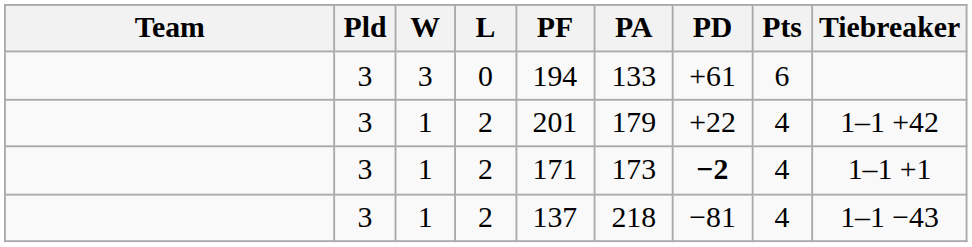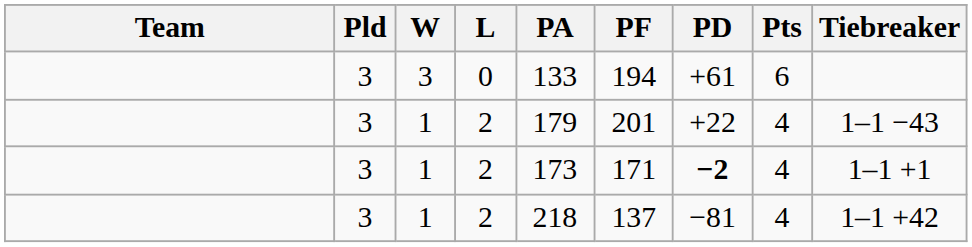columns swapped: PF <-> PA
row 3 | Tiebreaker: 1–1 +42 -> 1–1 −43
row 5 | Tiebreaker: 1–1 −43 -> 1–1 +42
